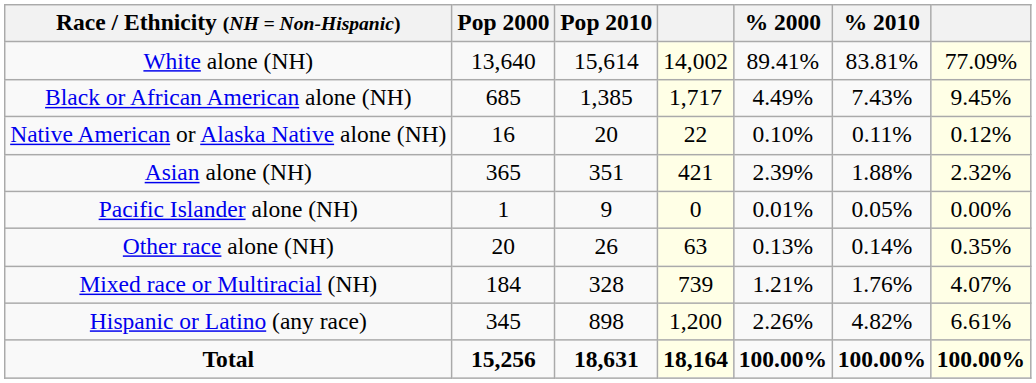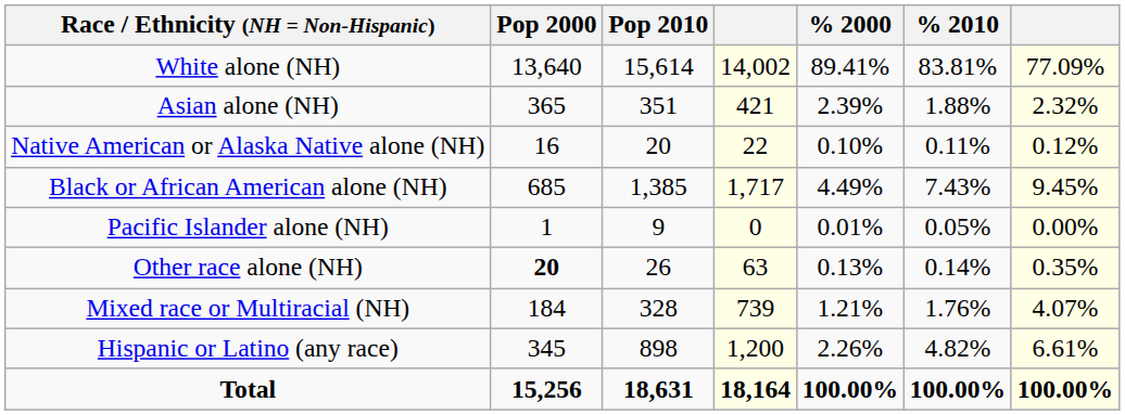rows swapped: Black or African American alone (NH) <-> Asian alone (NH)
Other race alone (NH) | Pop 2000: normal -> bold
